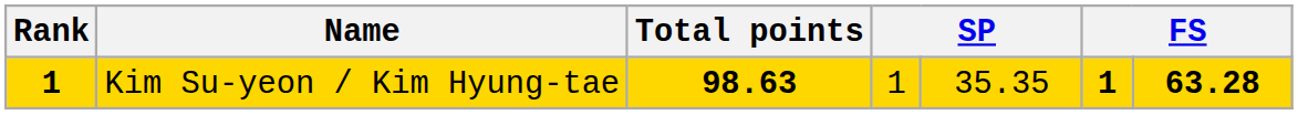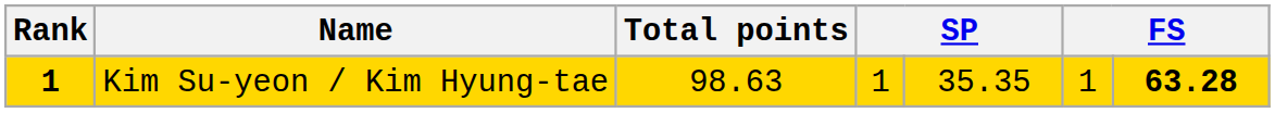Kim Su-yeon / Kim Hyung-tae | Total points: bold -> normal
Kim Su-yeon / Kim Hyung-tae | column 6: bold -> normal
